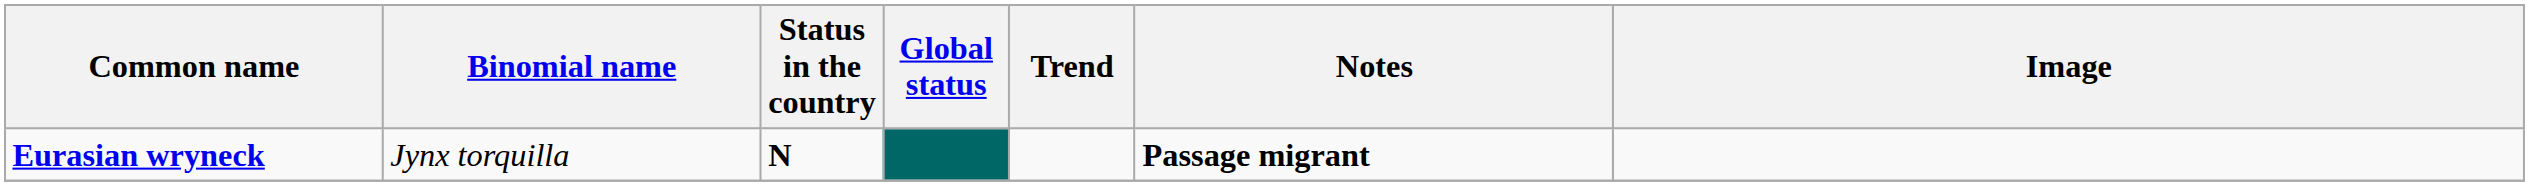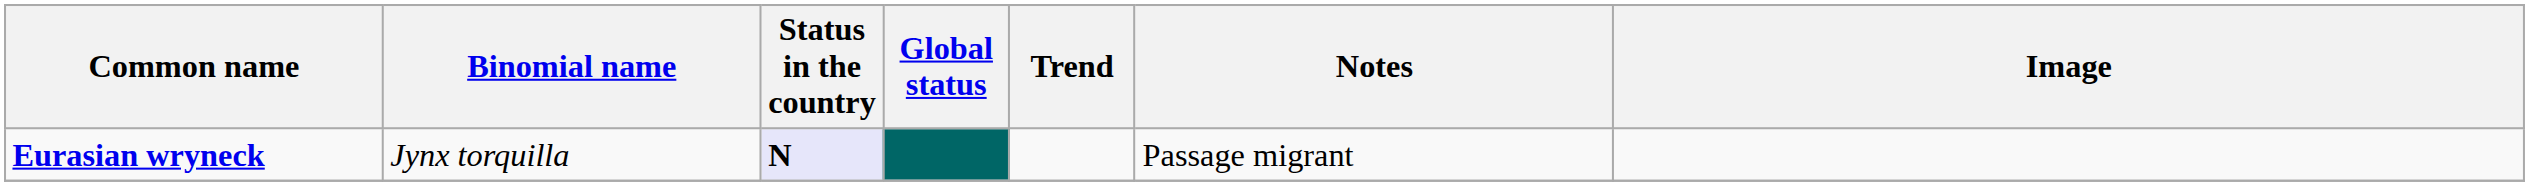Eurasian wryneck | Status in the country: no background -> lavender background
Eurasian wryneck | Notes: bold -> normal
